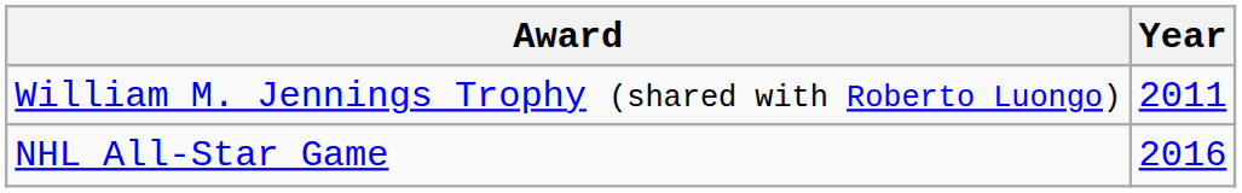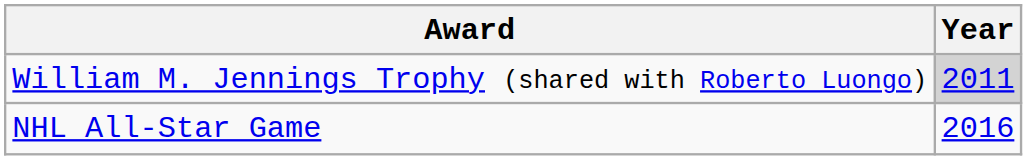William M. Jennings Trophy (shared with Roberto Luongo) | Year: no background -> lightgrey background
